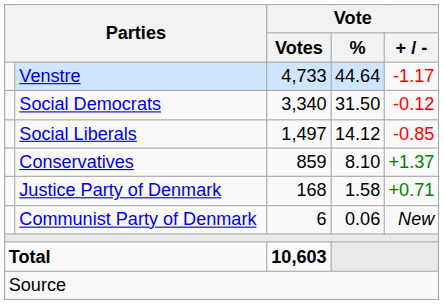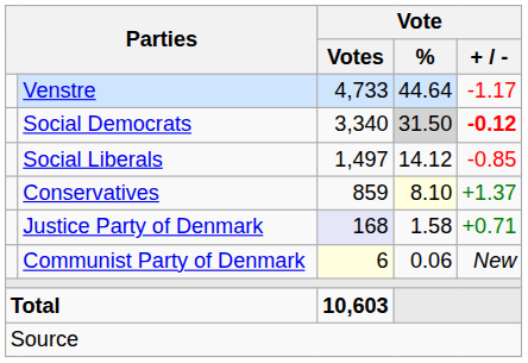Social Democrats | Vote / %: no background -> lightgrey background
Social Democrats | Vote / + / -: normal -> bold
Conservatives | Vote / %: no background -> lightyellow background
Justice Party of Denmark | Vote / Votes: no background -> lavender background
Communist Party of Denmark | Vote / Votes: no background -> lightyellow background
